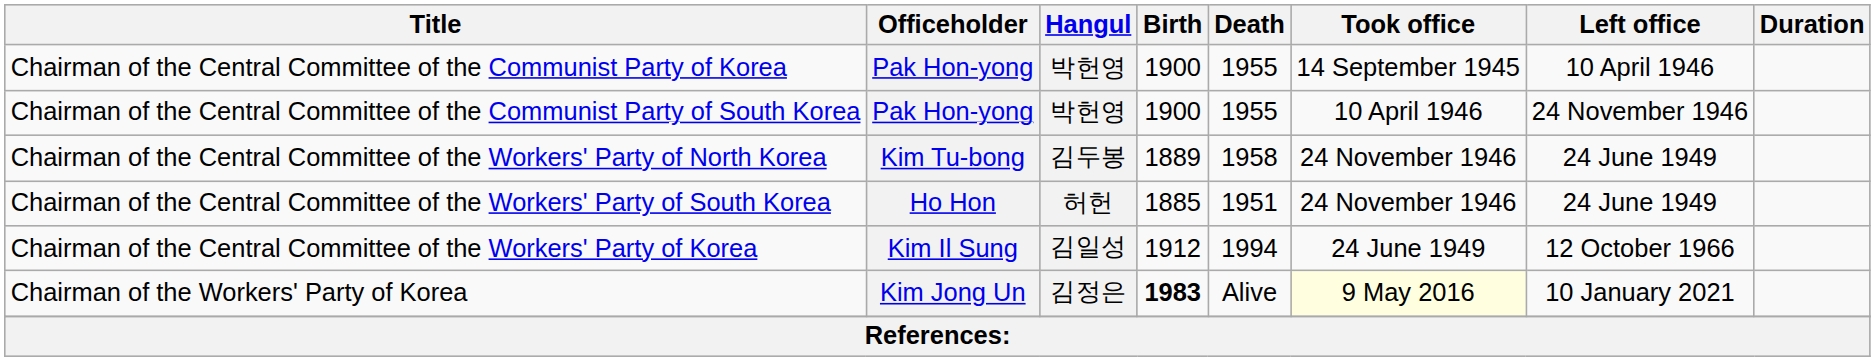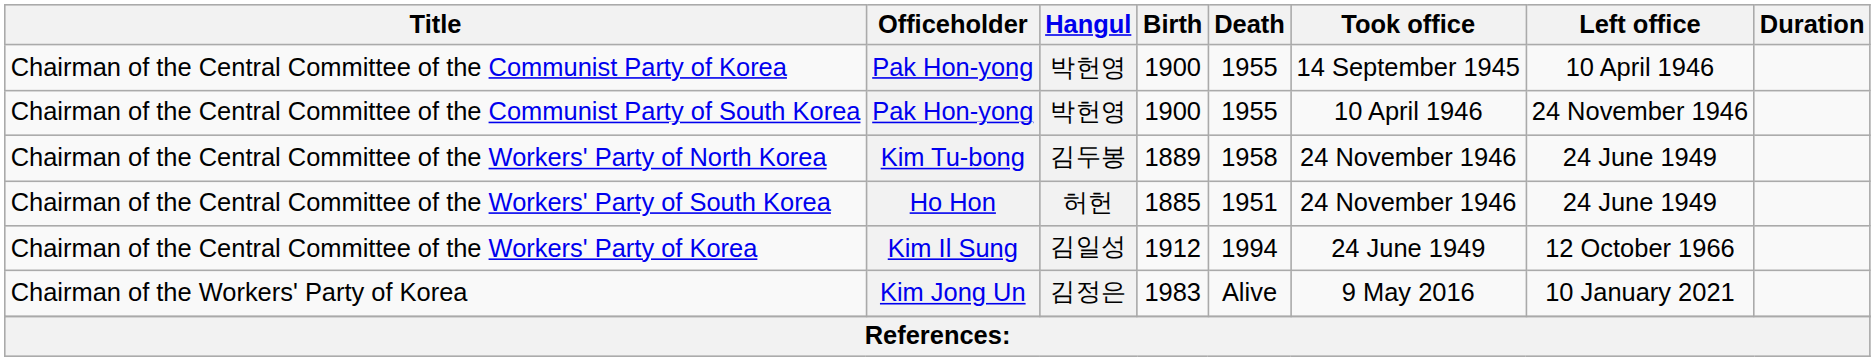Chairman of the Workers' Party of Korea | Birth: bold -> normal
Chairman of the Workers' Party of Korea | Took office: lightyellow background -> no background
